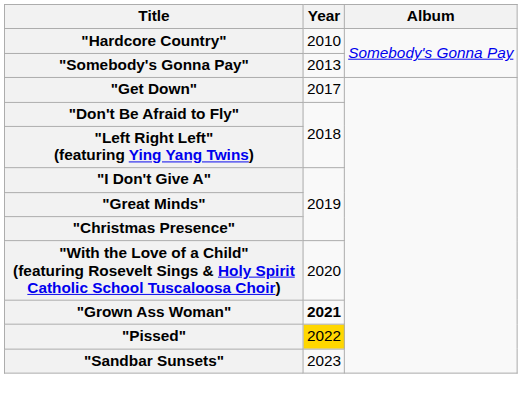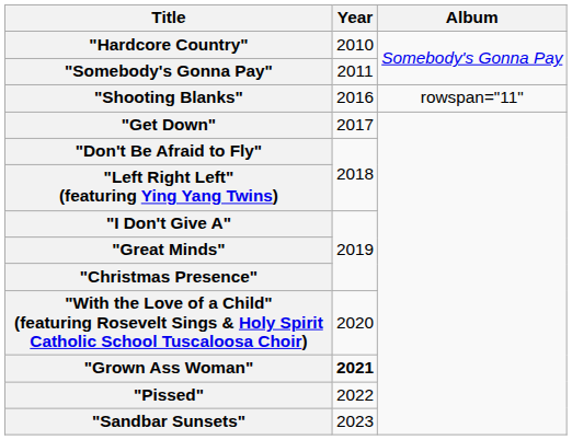"Somebody's Gonna Pay" | Year: 2013 -> 2011
+ row: "Shooting Blanks" | 2016 | rowspan="11"
"Pissed" | Year: gold background -> no background
